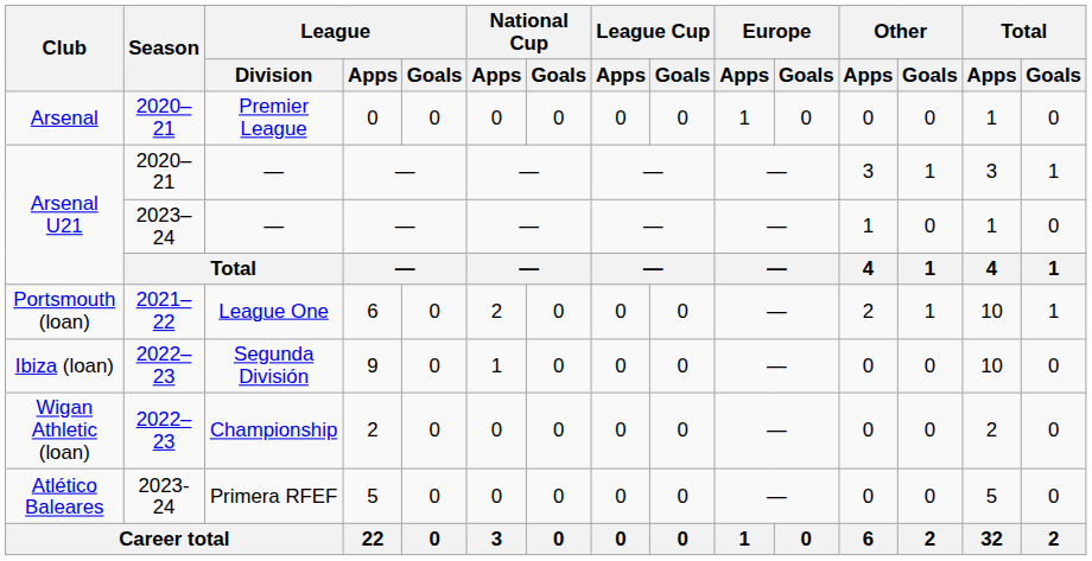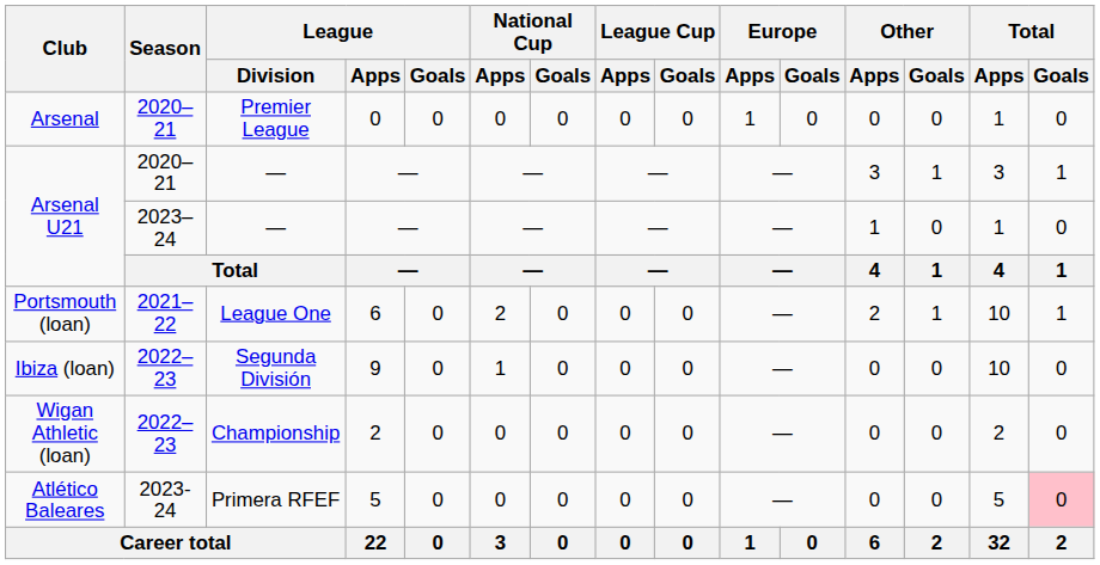Atlético Baleares | Total / Goals: no background -> pink background
